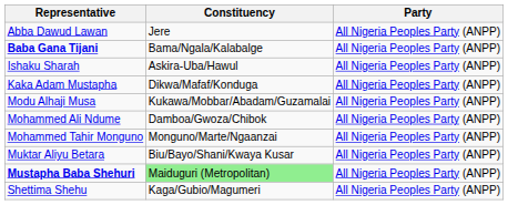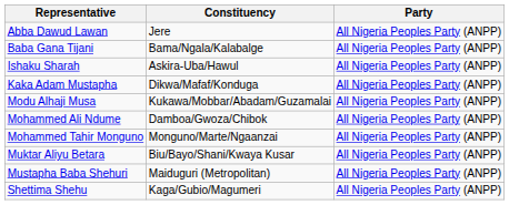row 3 | Representative: bold -> normal
row 10 | Representative: bold -> normal
row 10 | Constituency: lightgreen background -> no background
